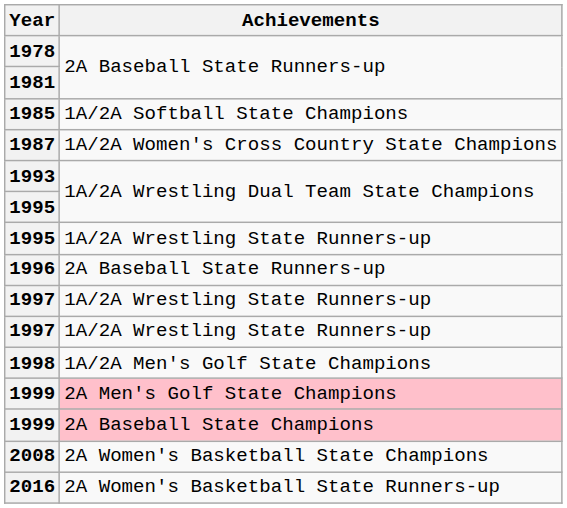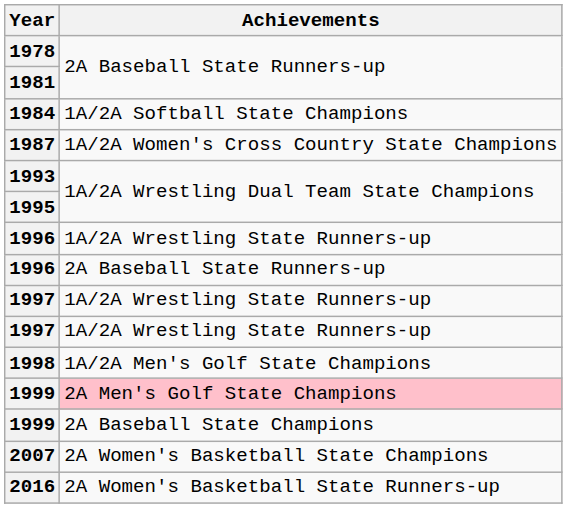row 4 | Year: 1985 -> 1984
row 8 | Year: 1995 -> 1996
row 14 | Achievements: pink background -> no background
row 15 | Year: 2008 -> 2007
